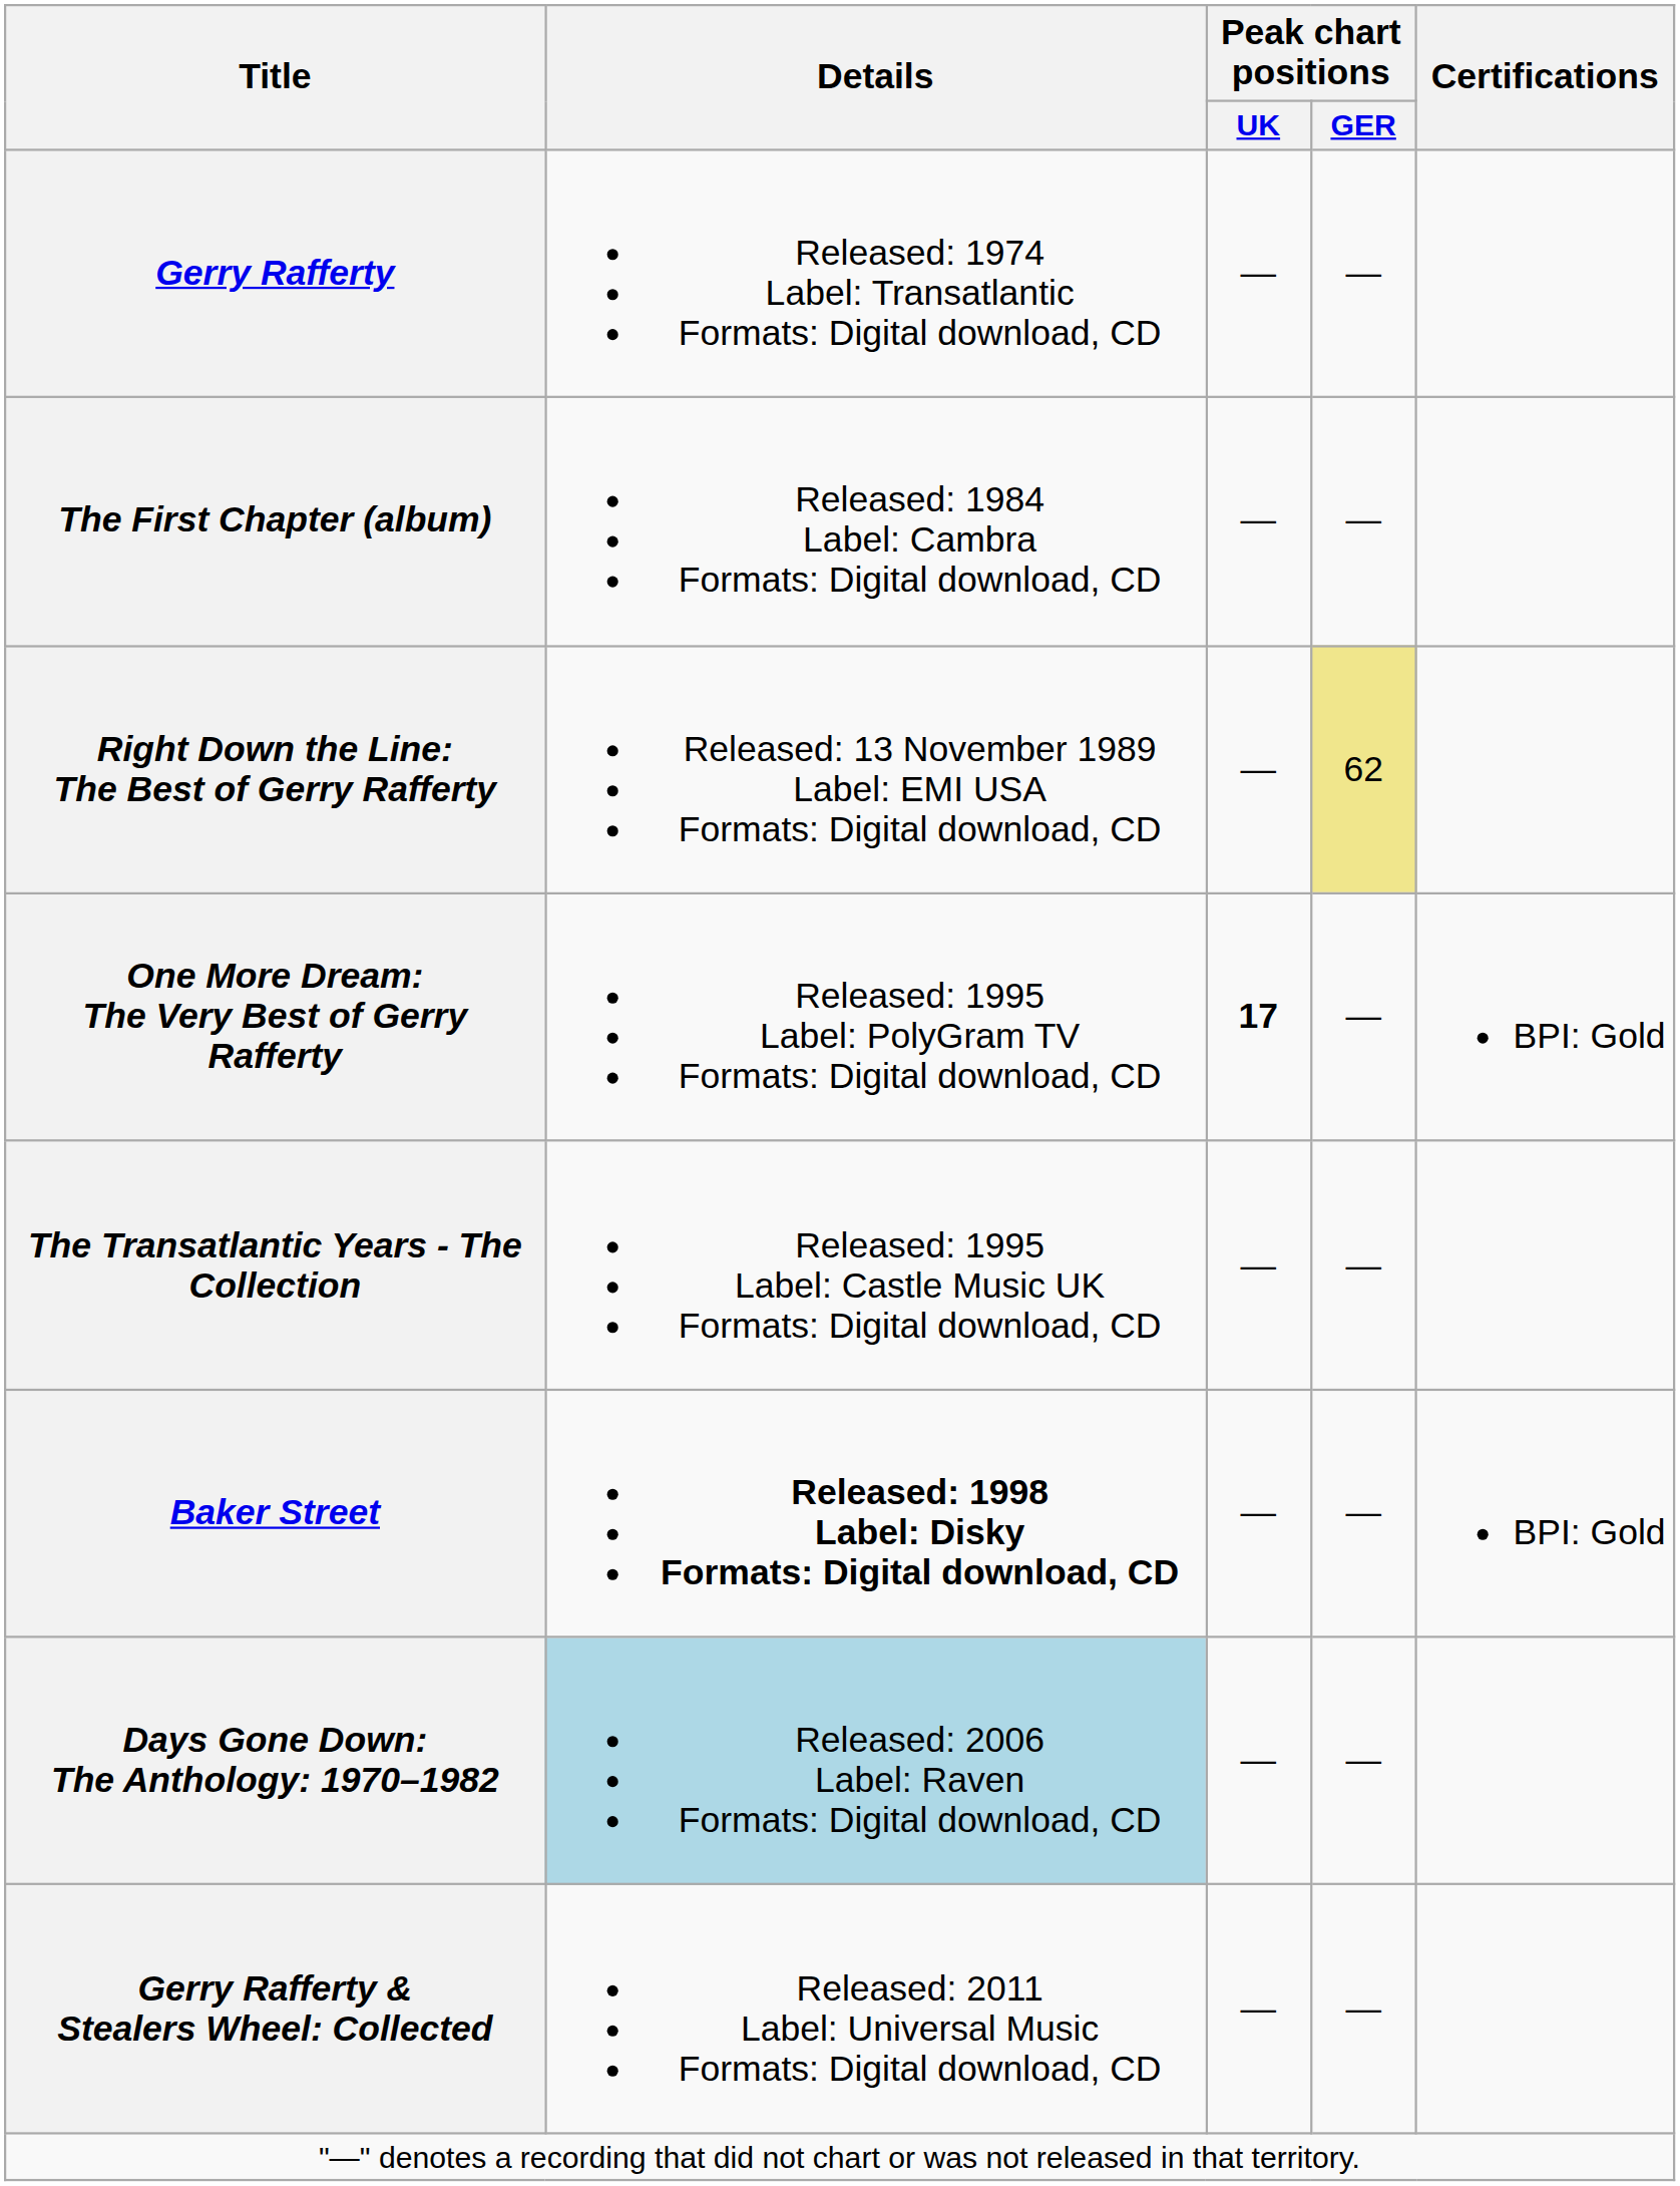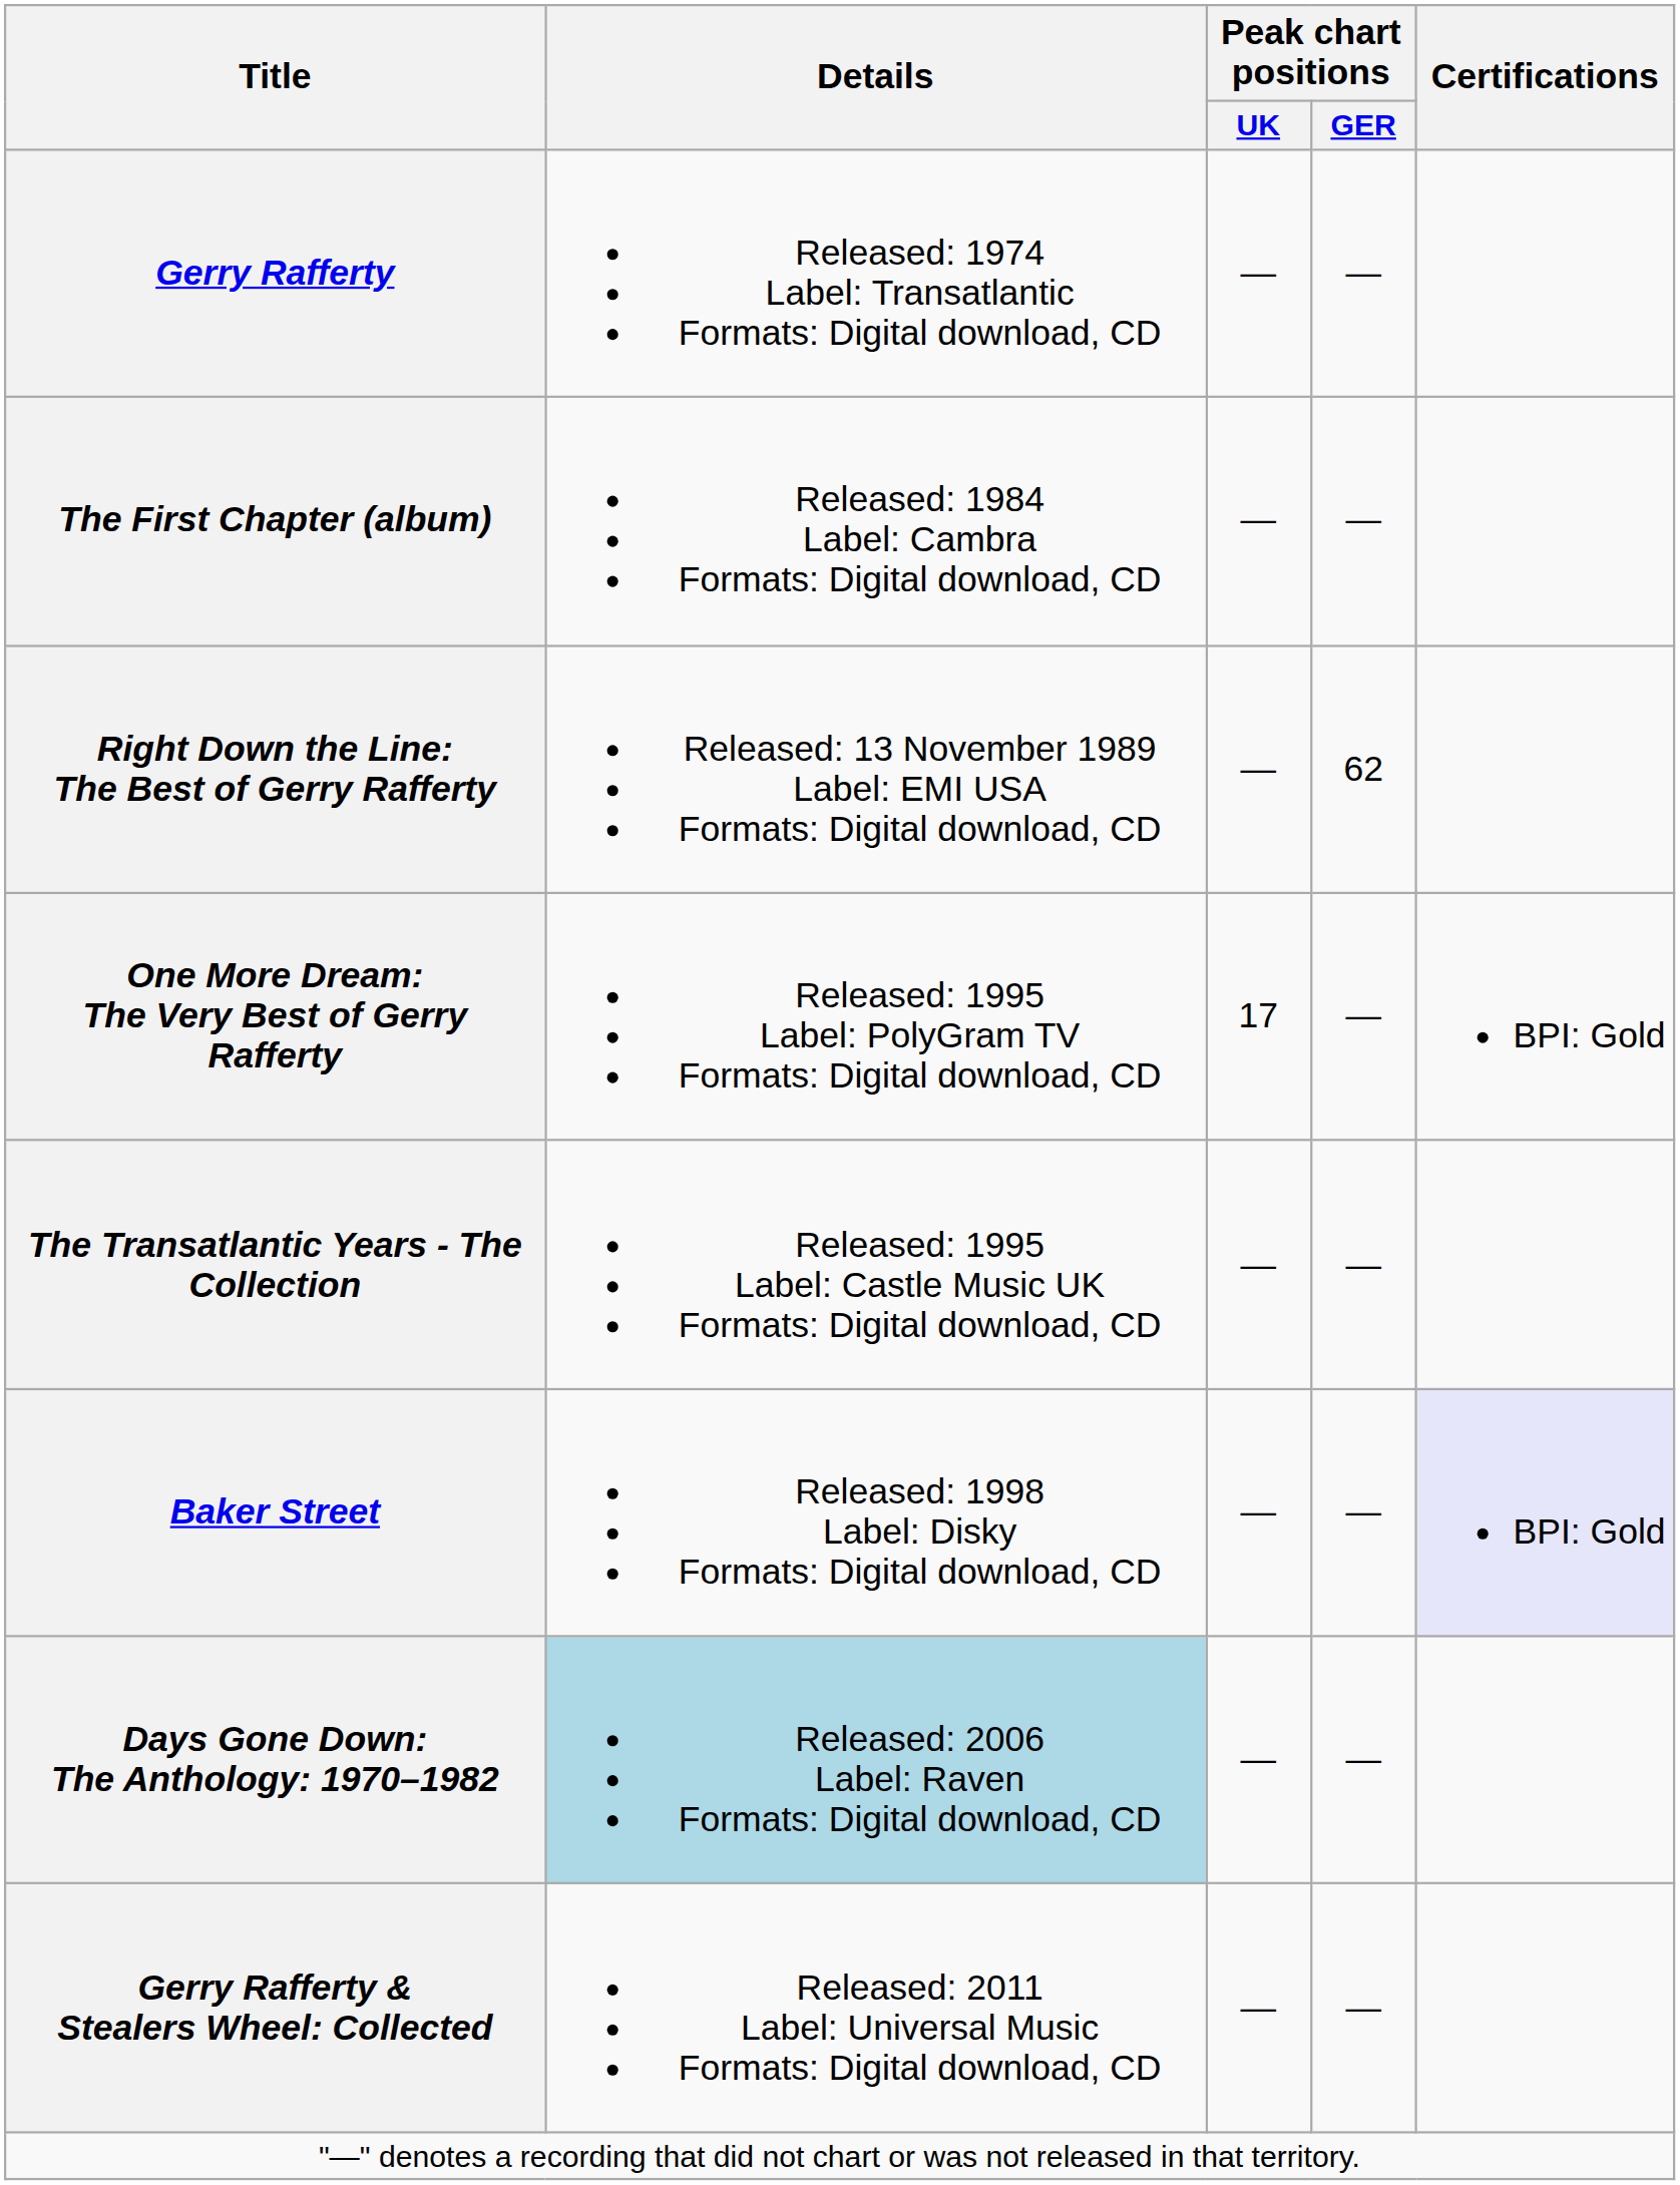Right Down the Line: The Best of Gerry Rafferty | Peak chart positions / GER: khaki background -> no background
One More Dream: The Very Best of Gerry Rafferty | Peak chart positions / UK: bold -> normal
Baker Street | Details: bold -> normal
Baker Street | Certifications: no background -> lavender background
